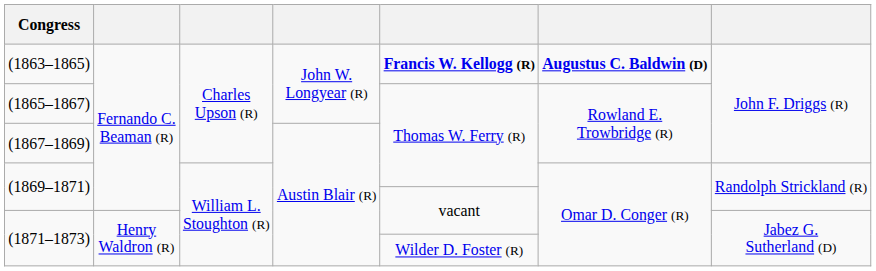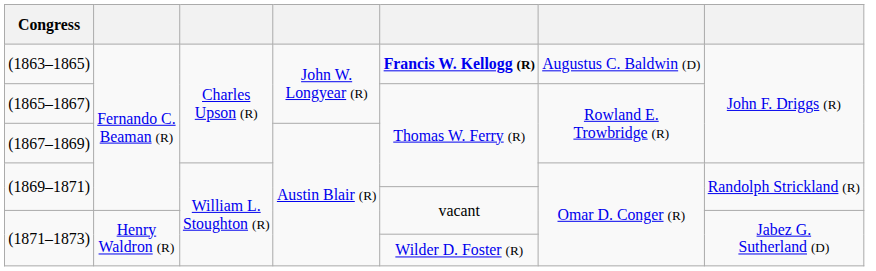(1863–1865) | column 6: bold -> normal
